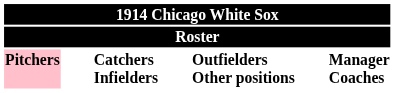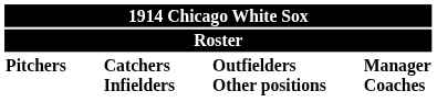Pitchers | column 1: pink background -> no background
